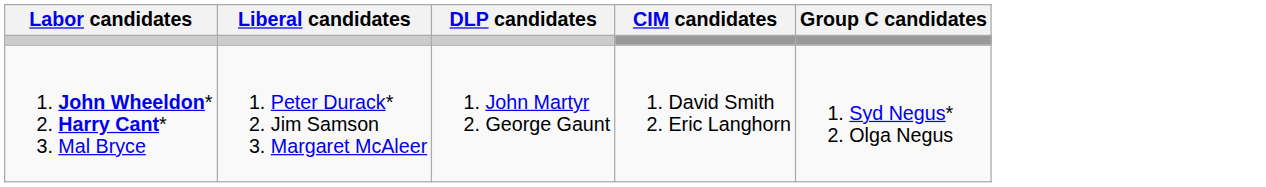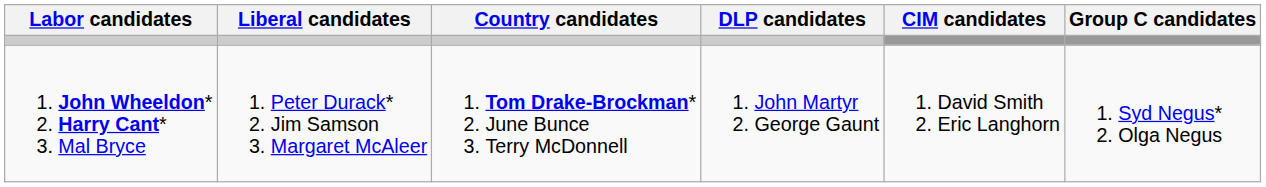+ column: Country candidates | Tom Drake-Brockman* June Bunce Terry McDonnell
